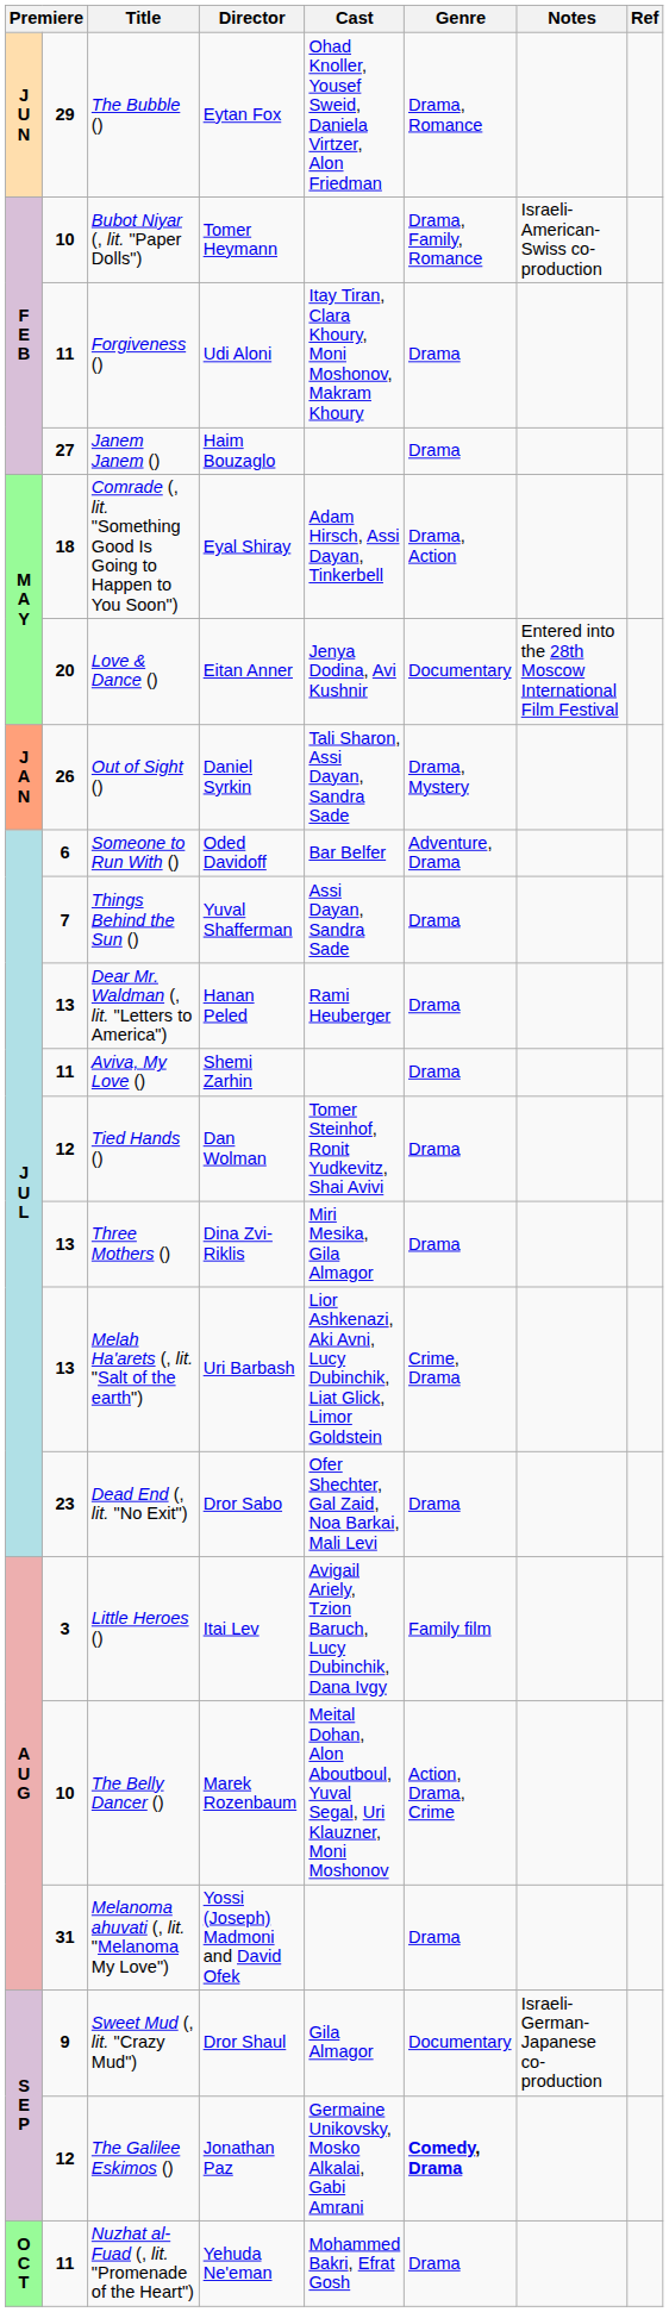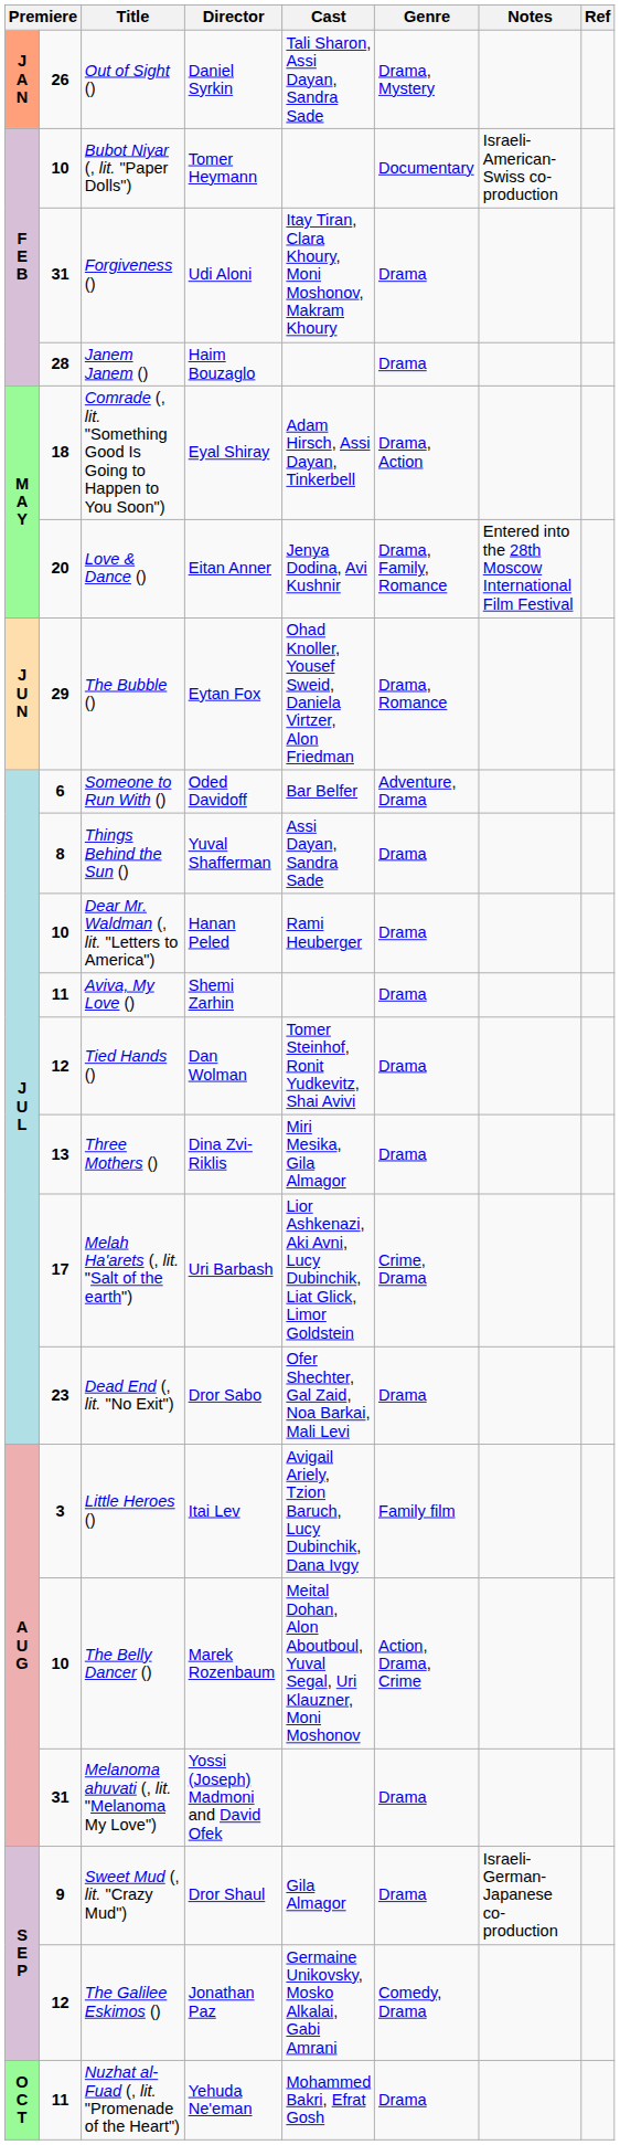rows swapped: Out of Sight () <-> The Bubble ()
Bubot Niyar (, lit. "Paper Dolls") | Genre: Drama, Family, Romance -> Documentary
Forgiveness () | column 2: 11 -> 31
Janem Janem () | column 2: 27 -> 28
Love & Dance () | Genre: Documentary -> Drama, Family, Romance
Things Behind the Sun () | column 2: 7 -> 8
Dear Mr. Waldman (, lit. "Letters to America") | column 2: 13 -> 10
Melah Ha'arets (, lit. "Salt of the earth") | column 2: 13 -> 17
Sweet Mud (, lit. "Crazy Mud") | Genre: Documentary -> Drama
The Galilee Eskimos () | Genre: bold -> normal
